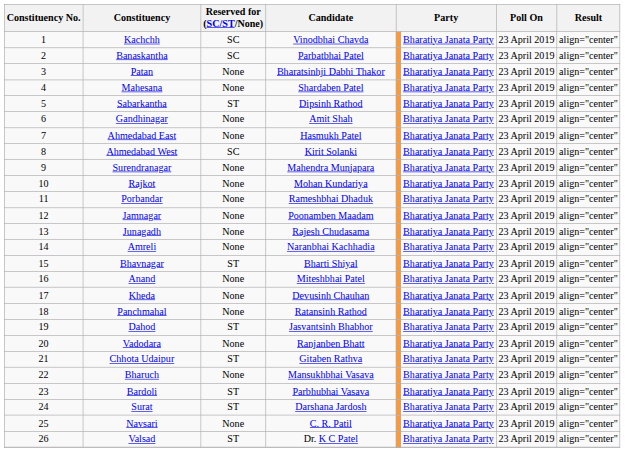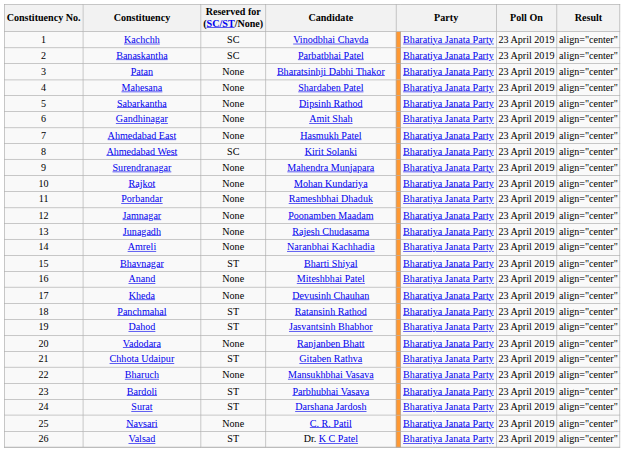Sabarkantha | Reserved for (SC/ST/None): ST -> None
Panchmahal | Reserved for (SC/ST/None): None -> ST
